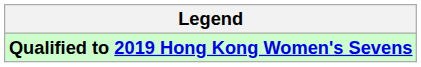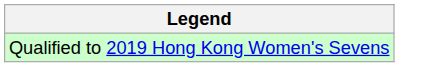row 2 | column 1: bold -> normal
